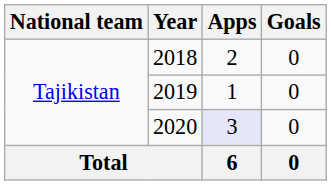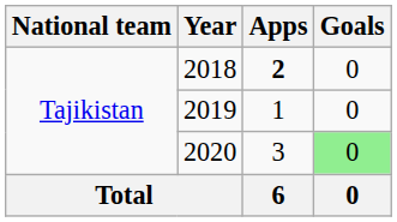2018 | Apps: normal -> bold
2020 | Apps: lavender background -> no background
2020 | Goals: no background -> lightgreen background
